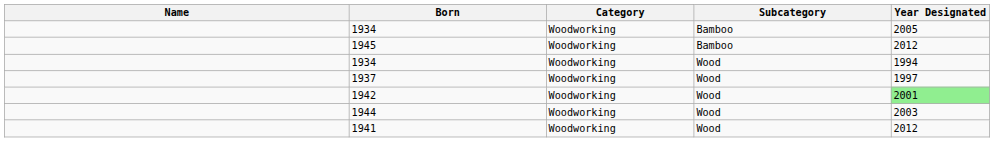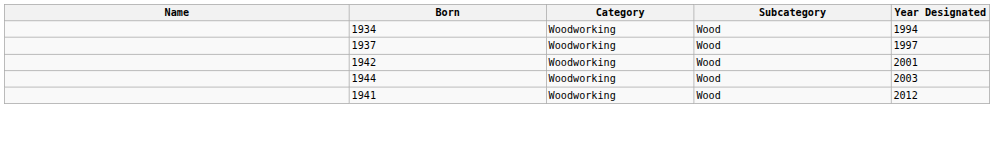- row: 1934 | Woodworking | Bamboo | 2005
- row: 1945 | Woodworking | Bamboo | 2012
1942 | Year Designated: lightgreen background -> no background
